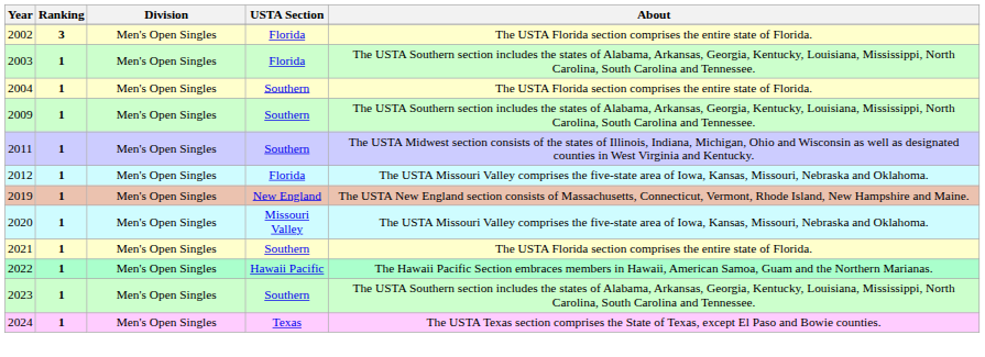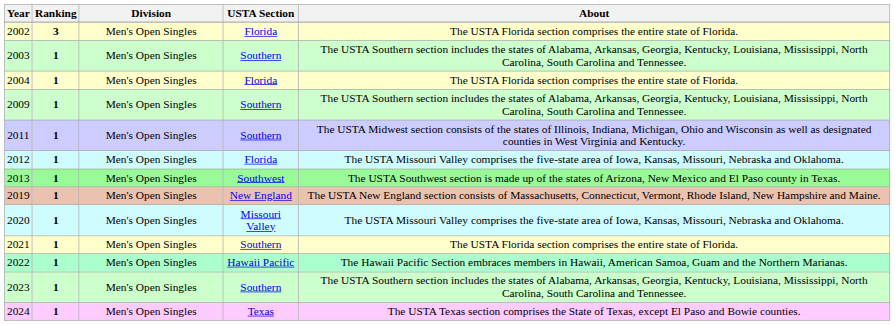2003 | USTA Section: Florida -> Southern
2004 | USTA Section: Southern -> Florida
+ row: 2013 | 1 | Men's Open Singles | Southwest | The USTA Southwest section is made up of the states of Arizona, New Mexico and El Paso county in Texas.
